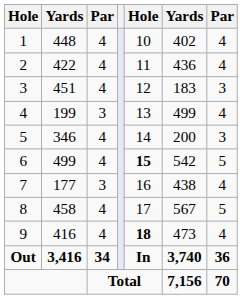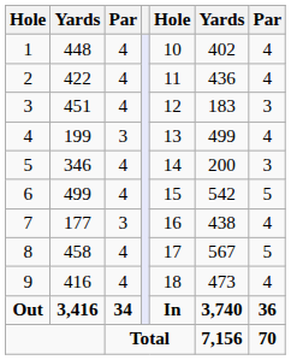6 | column 5: bold -> normal
9 | column 5: bold -> normal
